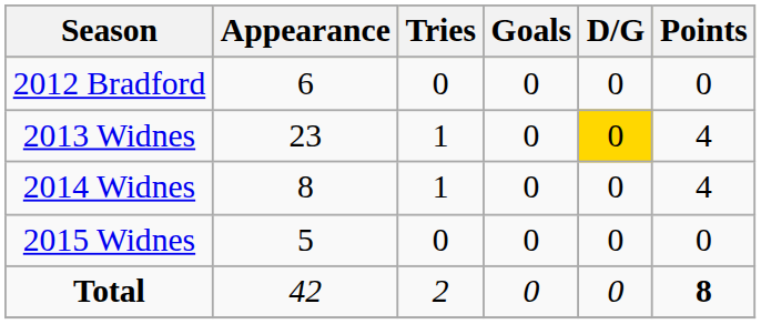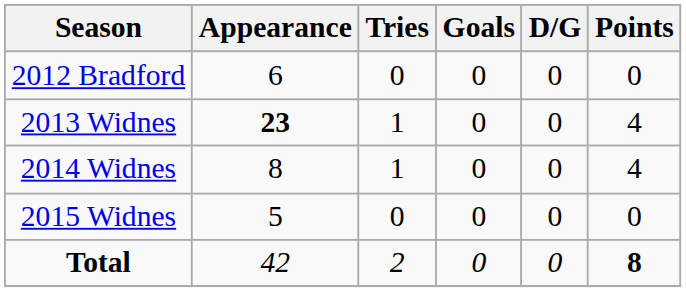2013 Widnes | Appearance: normal -> bold
2013 Widnes | D/G: gold background -> no background
